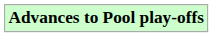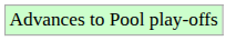row 1 | column 1: bold -> normal
